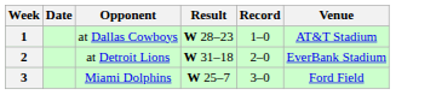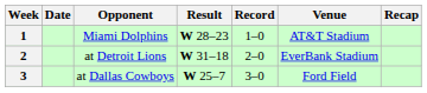+ column: Recap
1 | Opponent: at Dallas Cowboys -> Miami Dolphins
3 | Opponent: Miami Dolphins -> at Dallas Cowboys
